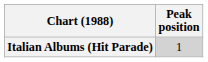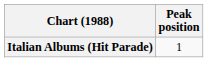Italian Albums (Hit Parade) | Peak position: lightgrey background -> no background
